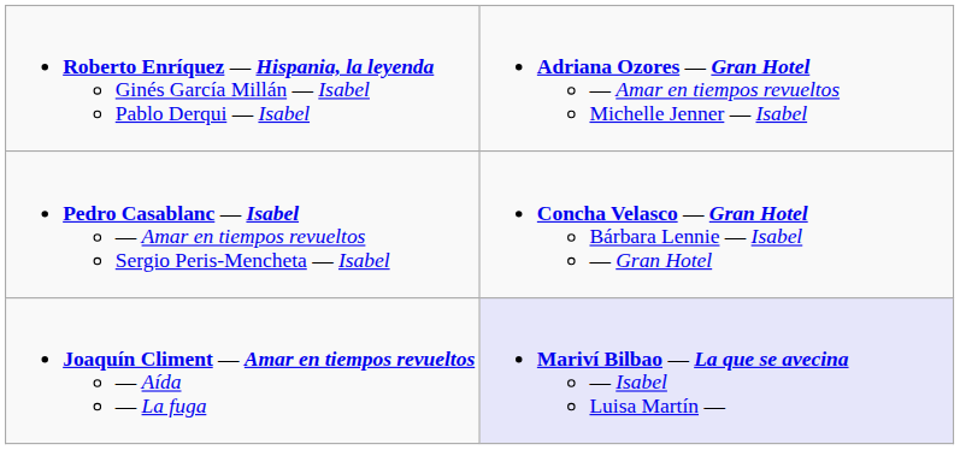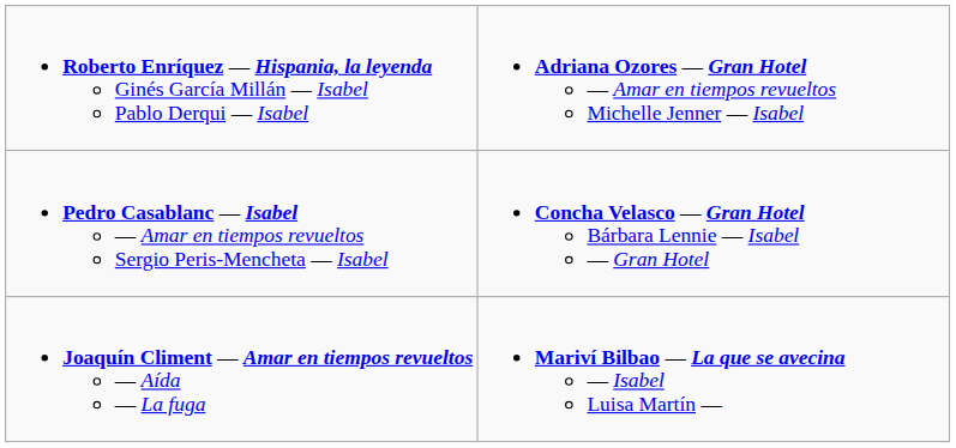Joaquín Climent — Amar en tiempos revueltos — Aída — La fuga | column 2: lavender background -> no background
